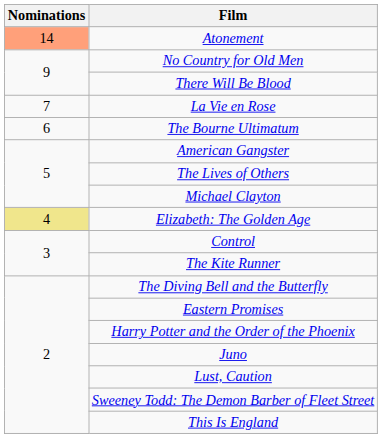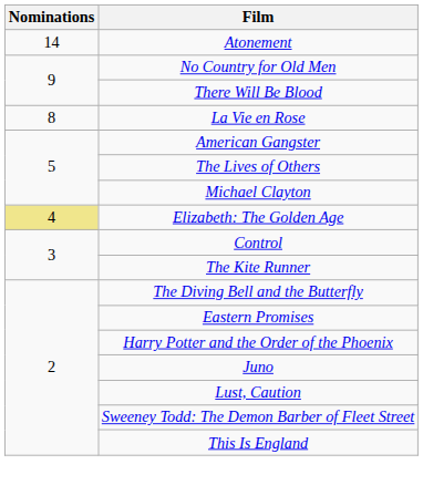Atonement | Nominations: lightsalmon background -> no background
La Vie en Rose | Nominations: 7 -> 8
- row: 6 | The Bourne Ultimatum
